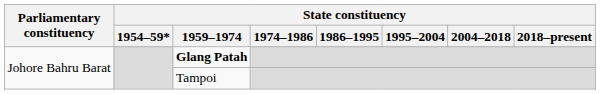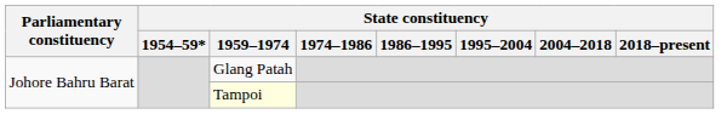Glang Patah | State constituency / 1959–1974: bold -> normal
Tampoi | State constituency / 1959–1974: no background -> lightyellow background
